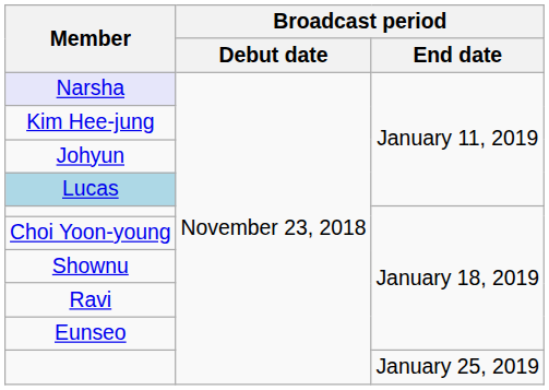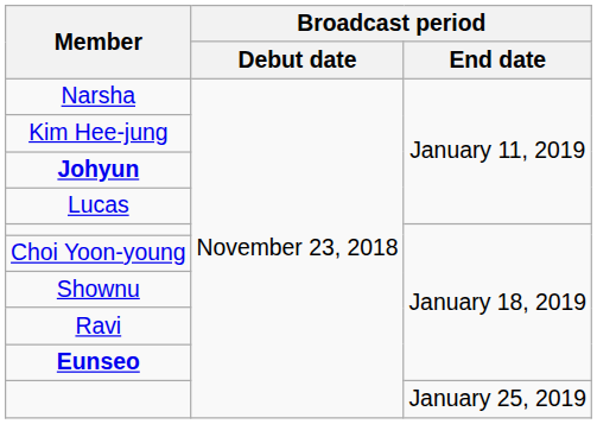Narsha | Member: lavender background -> no background
Johyun | Member: normal -> bold
Lucas | Member: lightblue background -> no background
Eunseo | Member: normal -> bold
